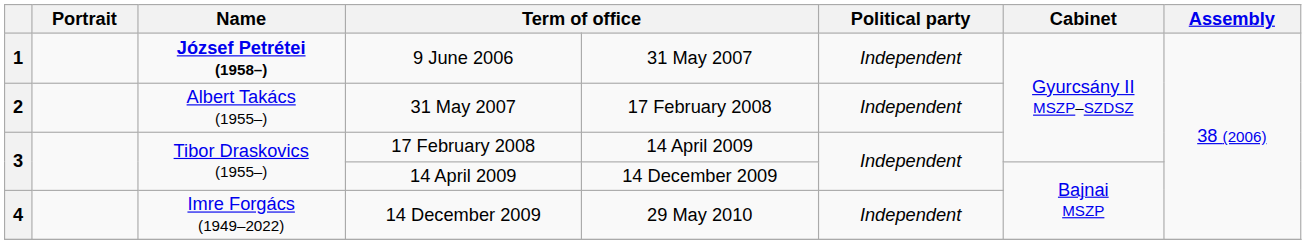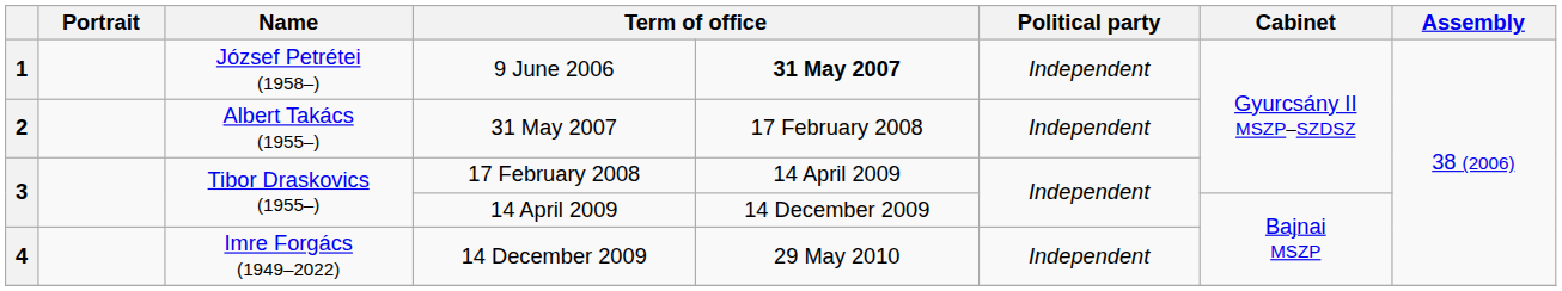9 June 2006 | Name: bold -> normal
9 June 2006 | column 5: normal -> bold
